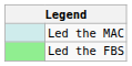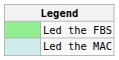rows swapped: Led the FBS <-> Led the MAC
